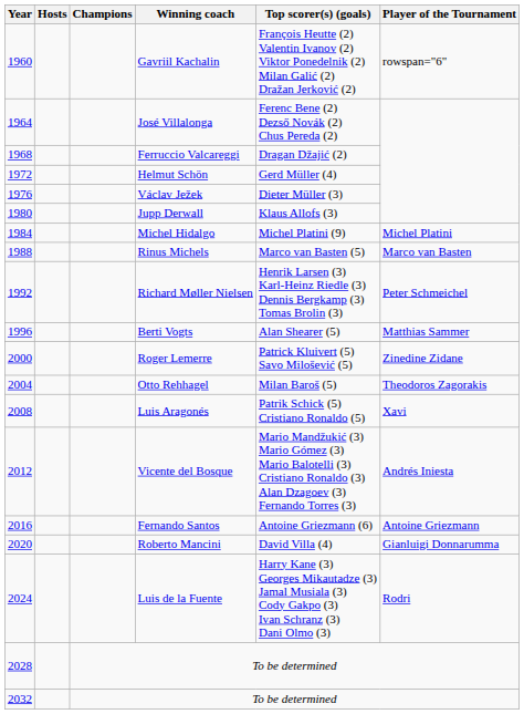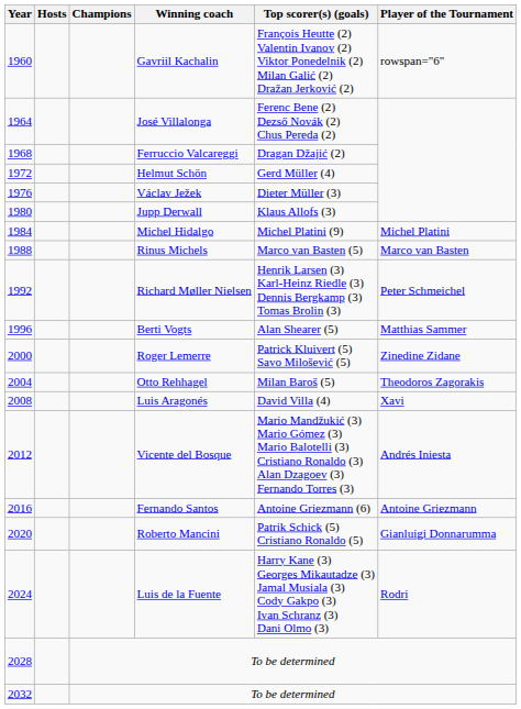Luis Aragonés | Top scorer(s) (goals): Patrik Schick (5) Cristiano Ronaldo (5) -> David Villa (4)
Roberto Mancini | Top scorer(s) (goals): David Villa (4) -> Patrik Schick (5) Cristiano Ronaldo (5)
